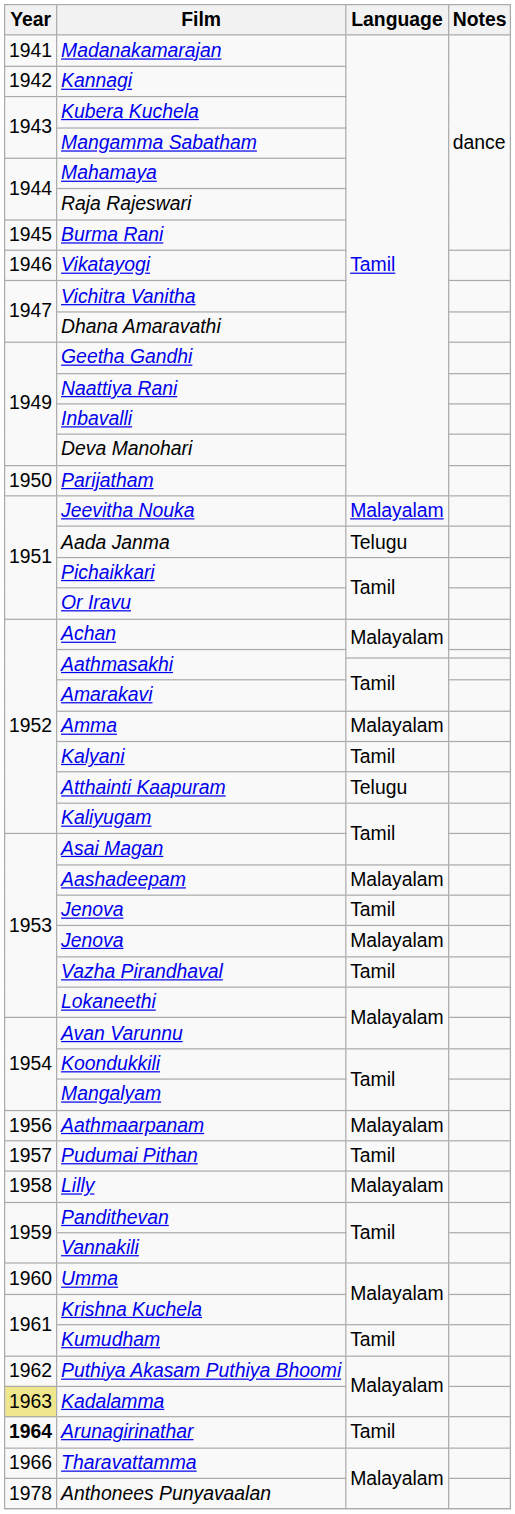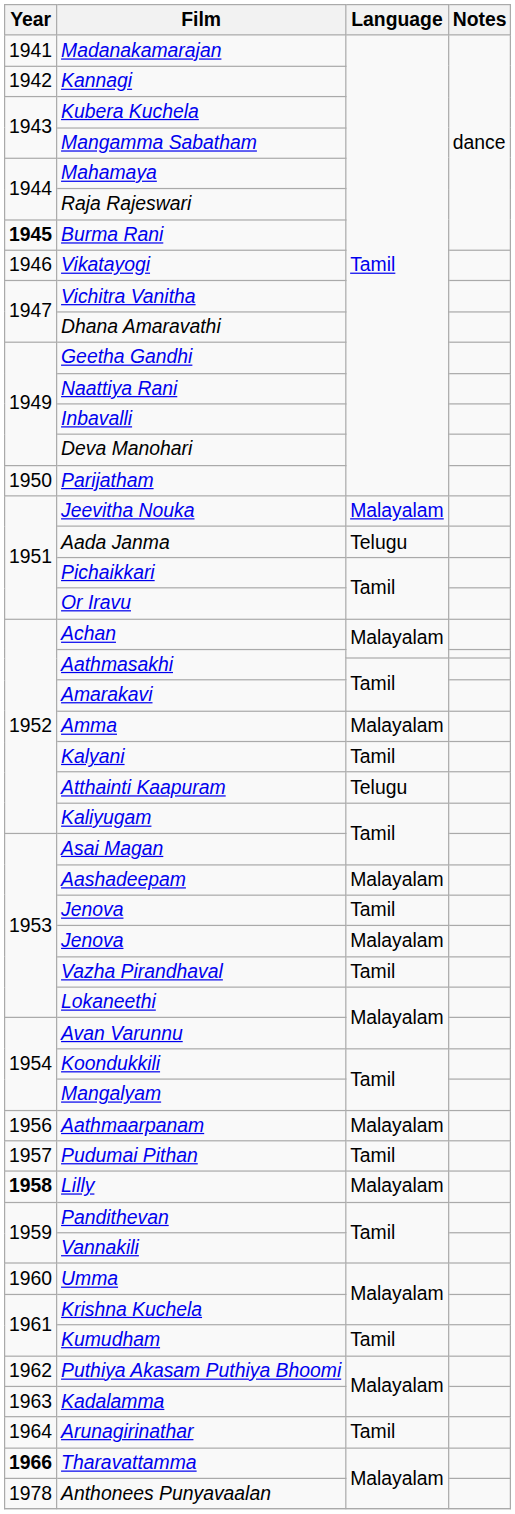Burma Rani | Year: normal -> bold
Lilly | Year: normal -> bold
Kadalamma | Year: khaki background -> no background
Arunagirinathar | Year: bold -> normal
Tharavattamma | Year: normal -> bold
